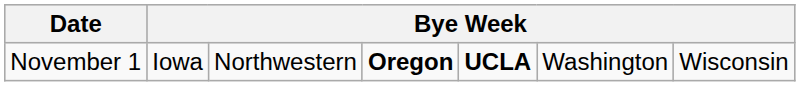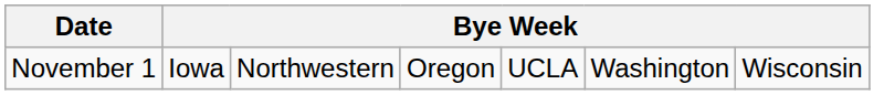November 1 | column 4: bold -> normal
November 1 | column 5: bold -> normal
